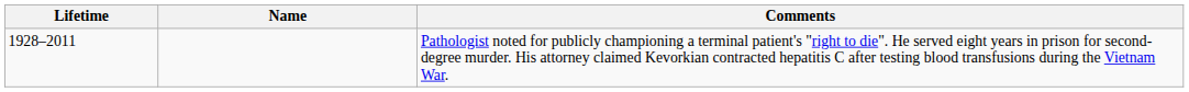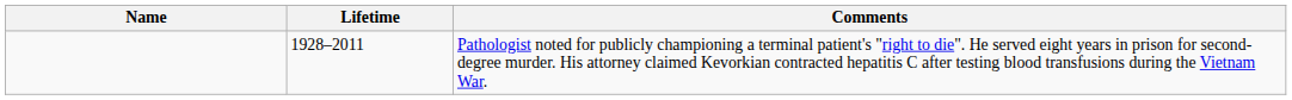columns swapped: Name <-> Lifetime
